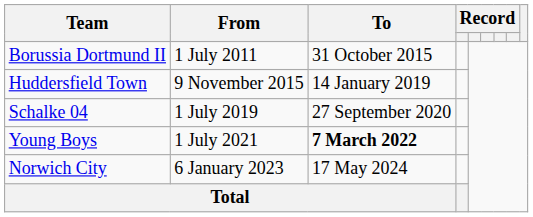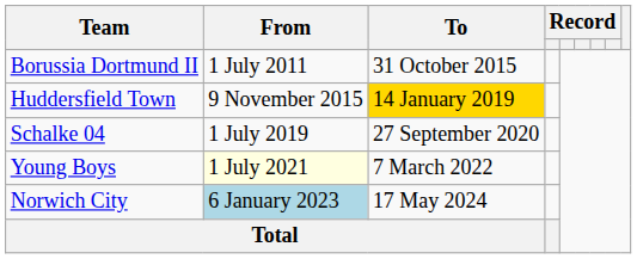Huddersfield Town | To: no background -> gold background
Young Boys | From: no background -> lightyellow background
Young Boys | To: bold -> normal
Norwich City | From: no background -> lightblue background
